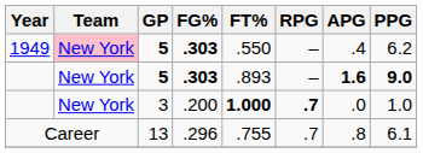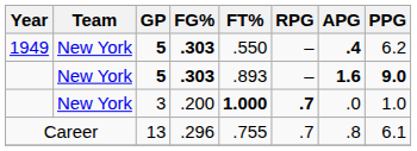1949 | Team: pink background -> no background
1949 | APG: normal -> bold
